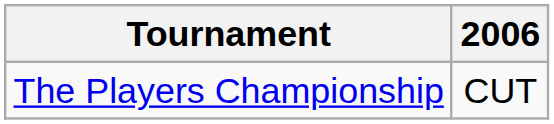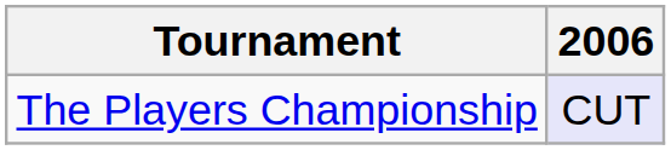The Players Championship | 2006: no background -> lavender background
